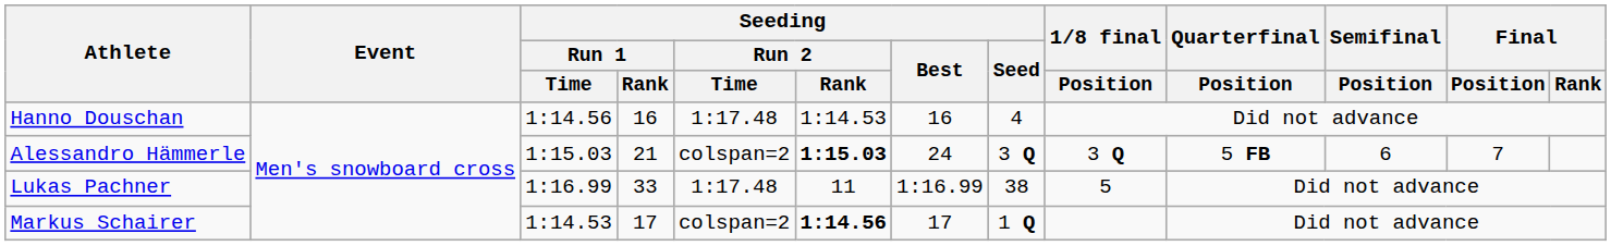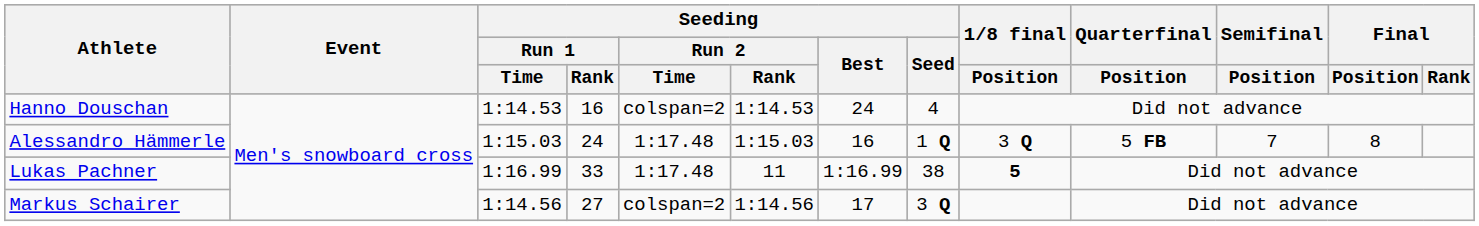Hanno Douschan | Seeding / Run 1 / Time: 1:14.56 -> 1:14.53
Hanno Douschan | Seeding / Run 2 / Time: 1:17.48 -> colspan=2
Hanno Douschan | Seeding / Best: 16 -> 24
Alessandro Hämmerle | Seeding / Run 1 / Rank: 21 -> 24
Alessandro Hämmerle | Seeding / Run 2 / Time: colspan=2 -> 1:17.48
Alessandro Hämmerle | Seeding / Run 2 / Rank: bold -> normal
Alessandro Hämmerle | Seeding / Best: 24 -> 16
Alessandro Hämmerle | Seeding / Seed: 3 Q -> 1 Q
Alessandro Hämmerle | Semifinal / Position: 6 -> 7
Alessandro Hämmerle | Final / Position: 7 -> 8
Lukas Pachner | 1/8 final / Position: normal -> bold
Markus Schairer | Seeding / Run 1 / Time: 1:14.53 -> 1:14.56
Markus Schairer | Seeding / Run 1 / Rank: 17 -> 27
Markus Schairer | Seeding / Run 2 / Rank: bold -> normal
Markus Schairer | Seeding / Seed: 1 Q -> 3 Q
